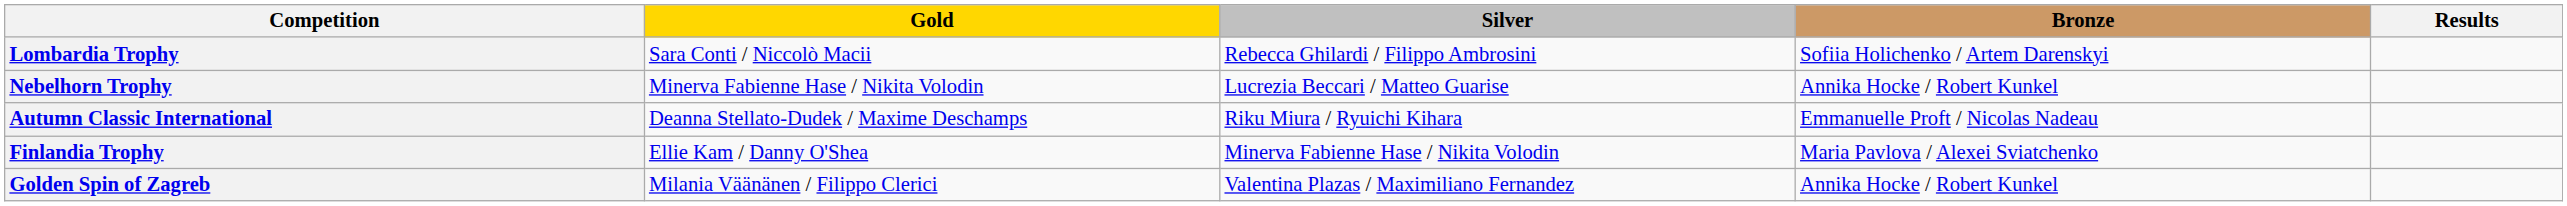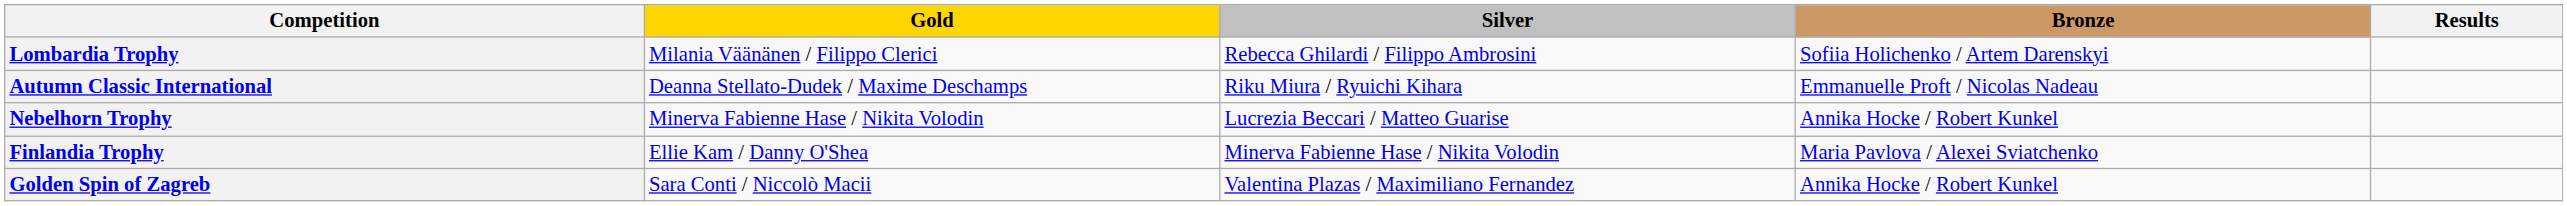Lombardia Trophy | Gold: Sara Conti / Niccolò Macii -> Milania Väänänen / Filippo Clerici
rows swapped: Autumn Classic International <-> Nebelhorn Trophy
Golden Spin of Zagreb | Gold: Milania Väänänen / Filippo Clerici -> Sara Conti / Niccolò Macii
